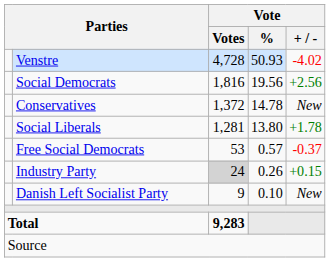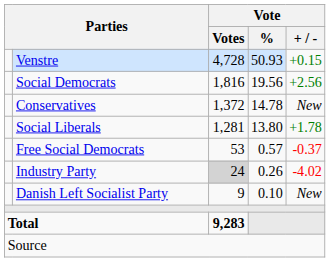Venstre | Vote / + / -: -4.02 -> +0.15
Industry Party | Vote / + / -: +0.15 -> -4.02
